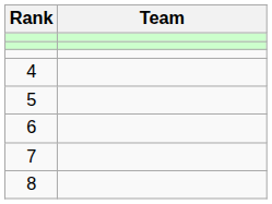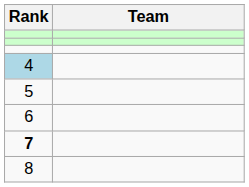row 5 | Rank: no background -> lightblue background
row 8 | Rank: normal -> bold
